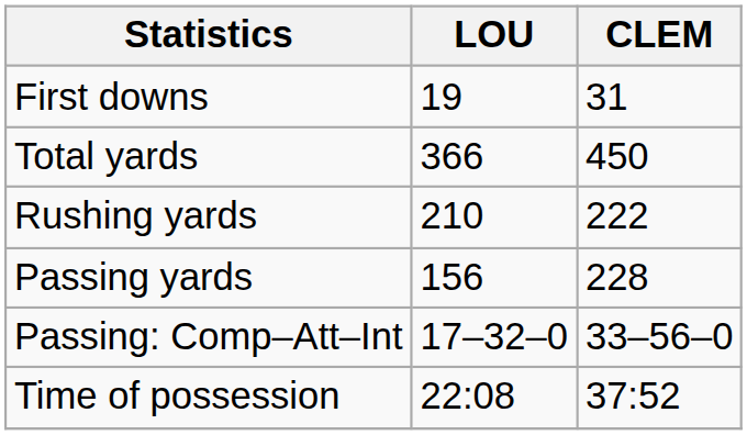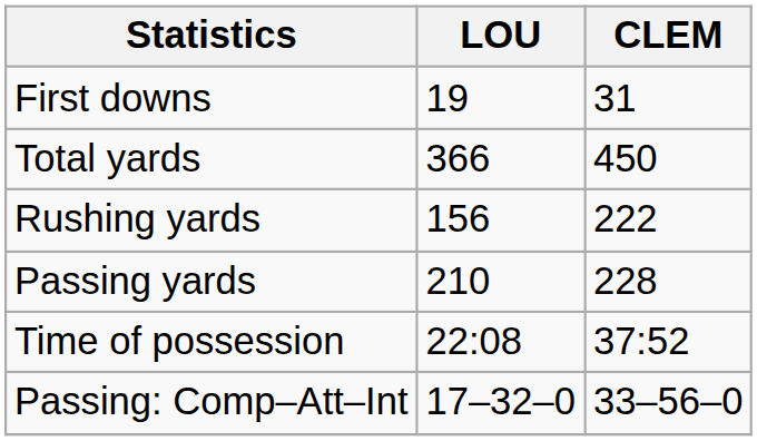Rushing yards | LOU: 210 -> 156
Passing yards | LOU: 156 -> 210
rows swapped: Passing: Comp–Att–Int <-> Time of possession
